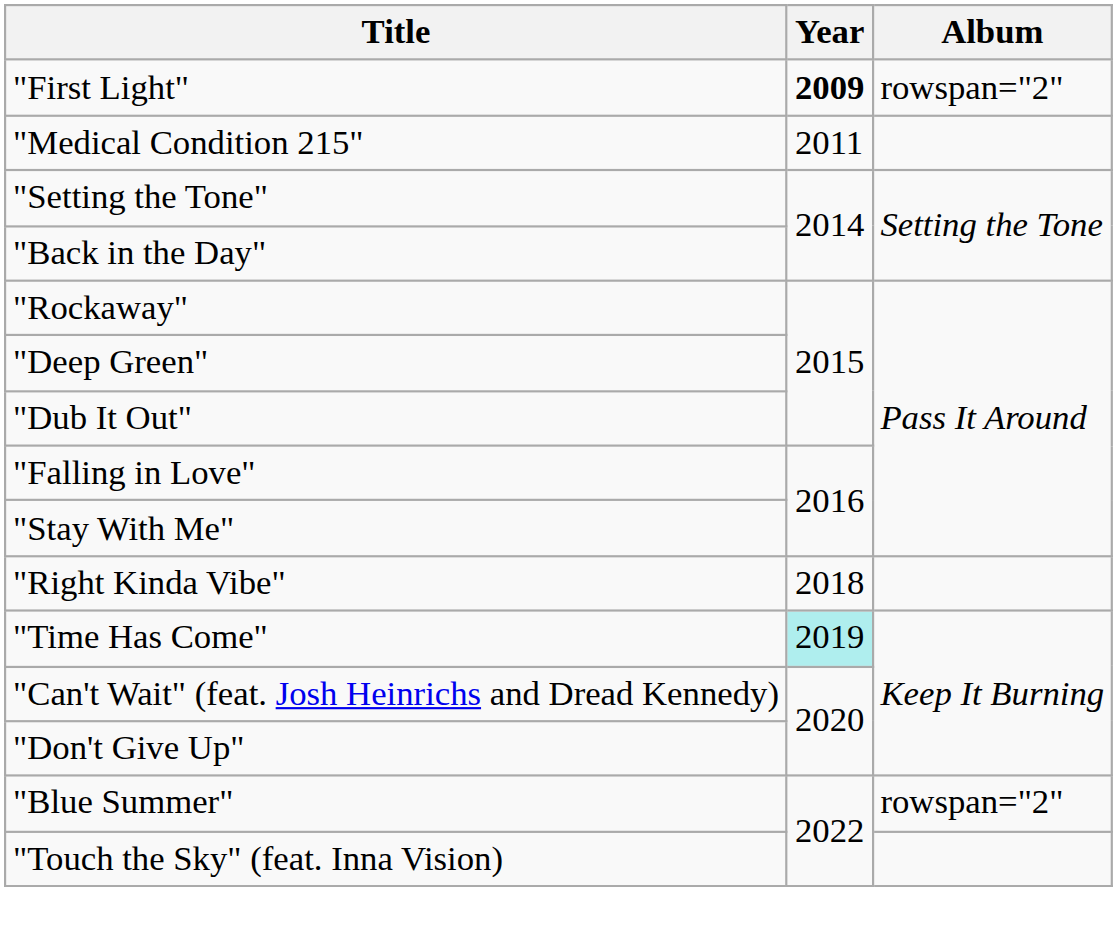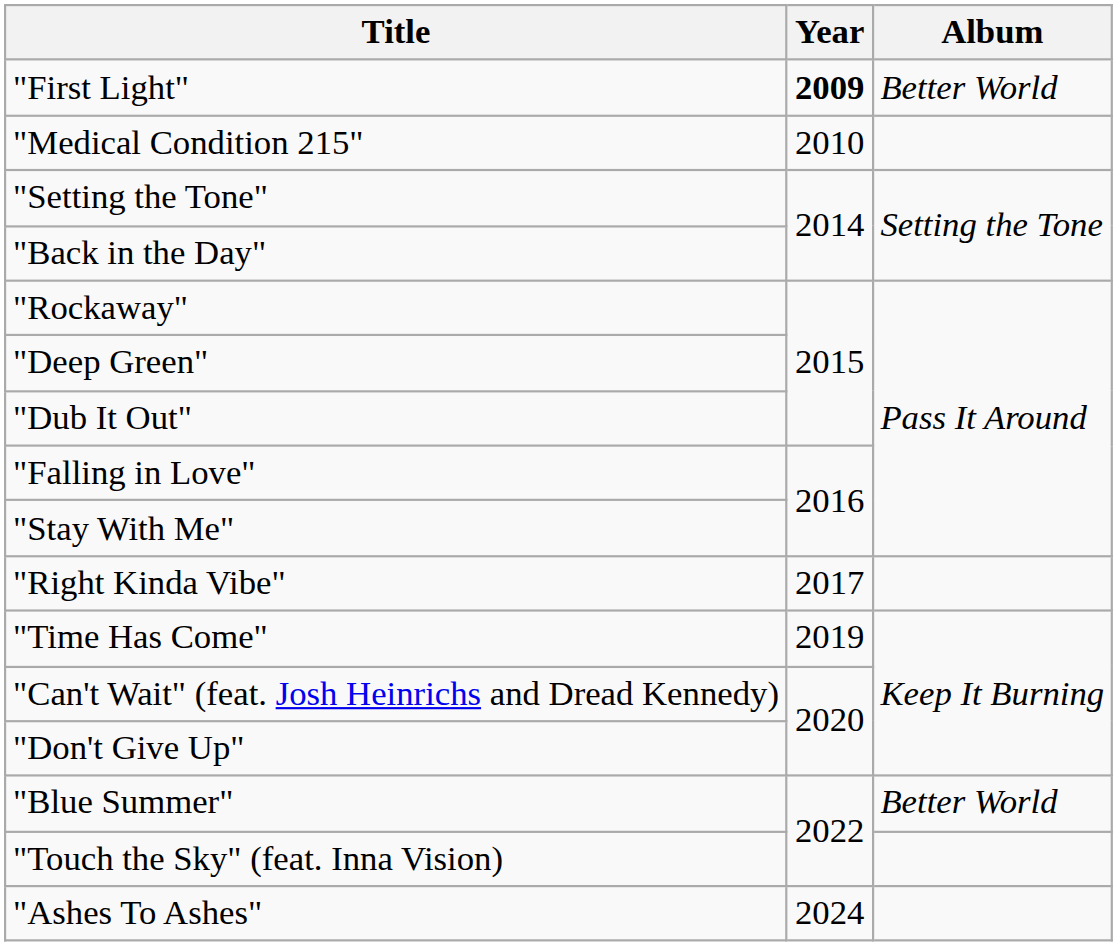"First Light" | Album: rowspan="2" -> Better World
"Medical Condition 215" | Year: 2011 -> 2010
"Right Kinda Vibe" | Year: 2018 -> 2017
"Time Has Come" | Year: paleturquoise background -> no background
"Blue Summer" | Album: rowspan="2" -> Better World
+ row: "Ashes To Ashes" | 2024
